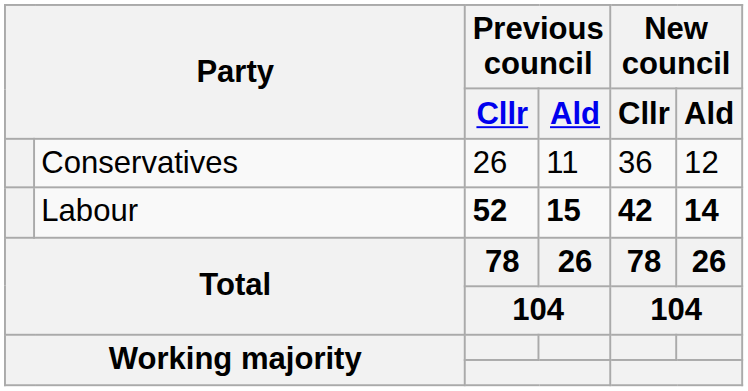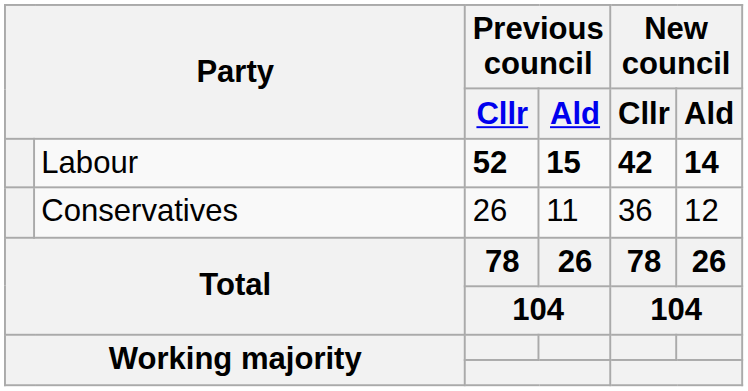rows swapped: Labour <-> Conservatives
